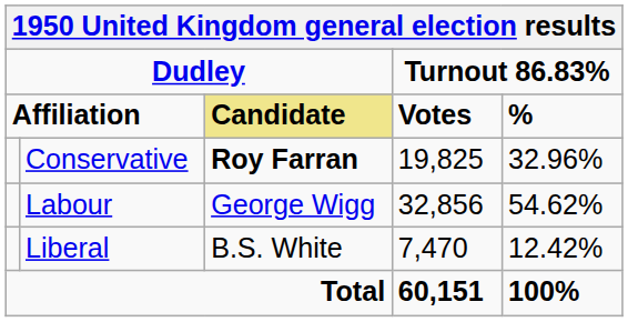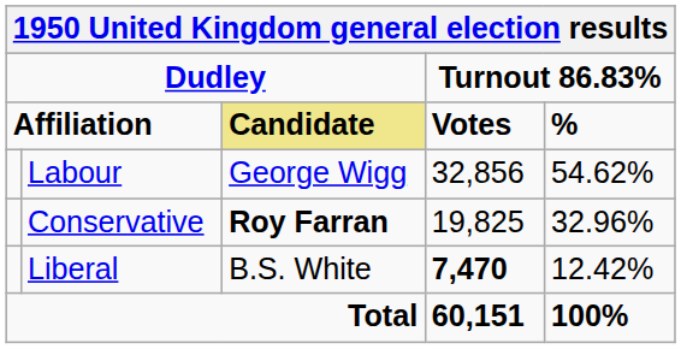rows swapped: Labour <-> Conservative
Liberal | column 4: normal -> bold
